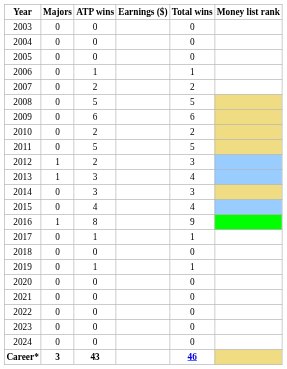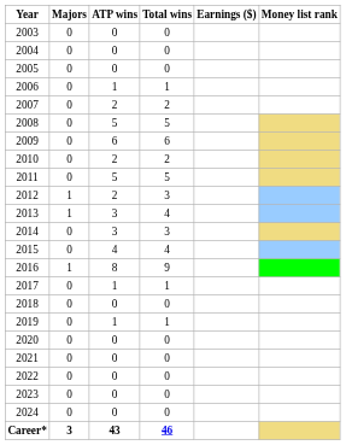columns swapped: Total wins <-> Earnings ($)
